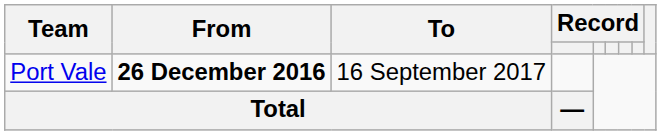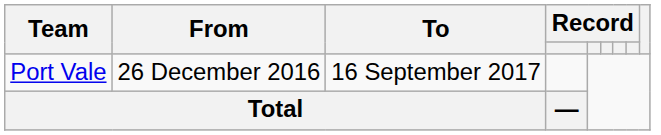Port Vale | From: bold -> normal
